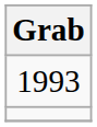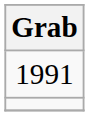row 2 | column 1: 1993 -> 1991
